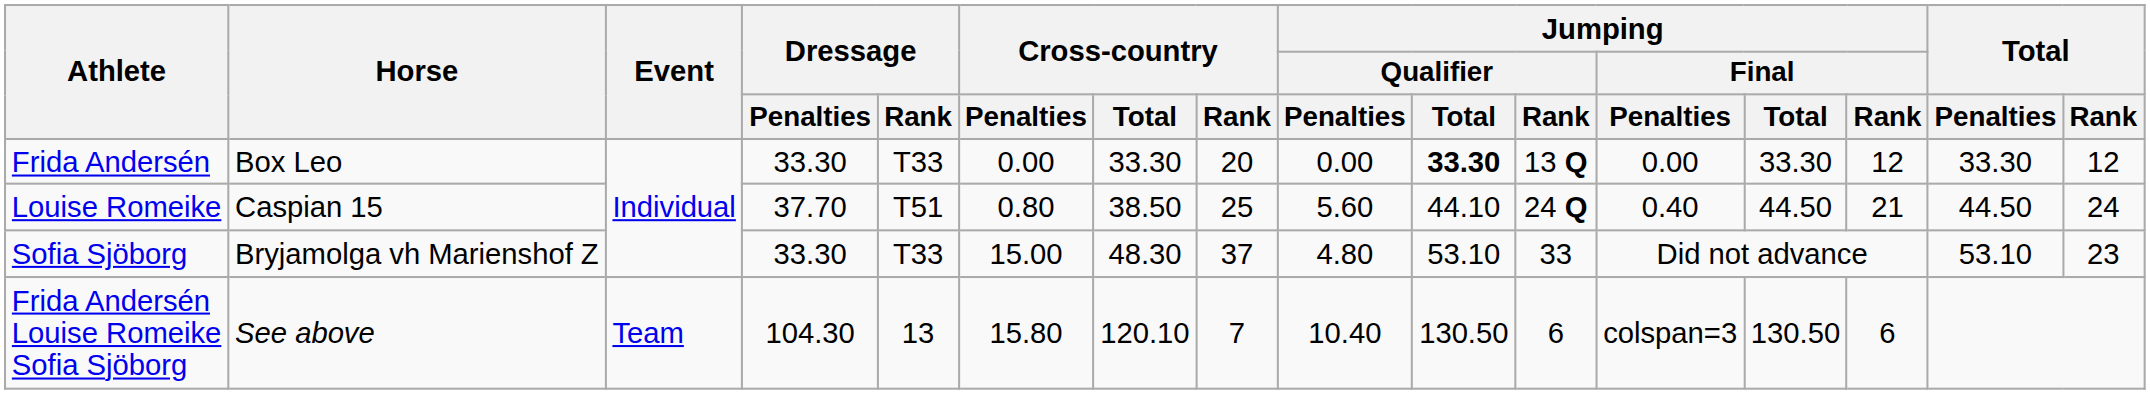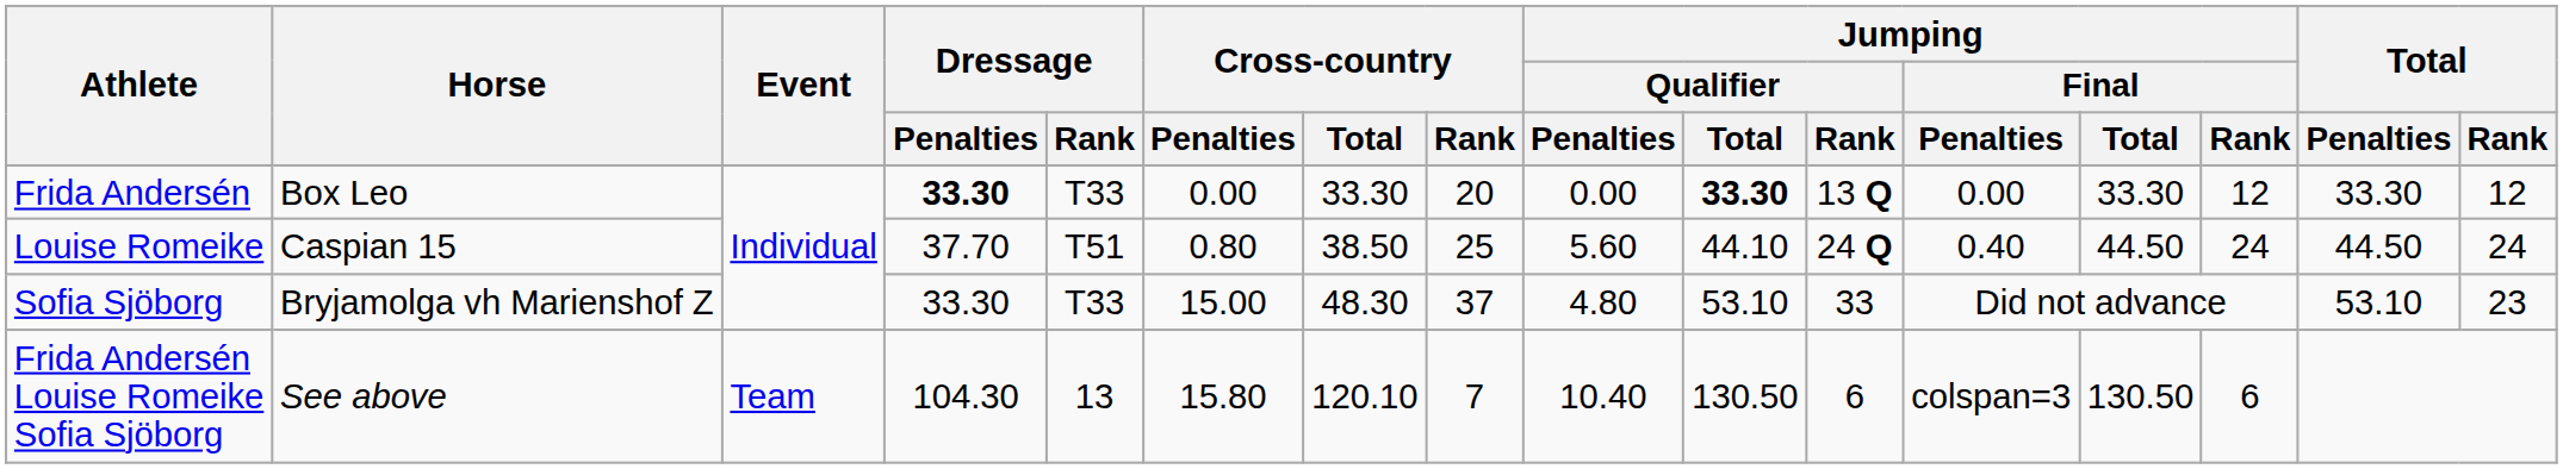Frida Andersén | Dressage / Penalties: normal -> bold
Louise Romeike | Jumping / Final / Rank: 21 -> 24
